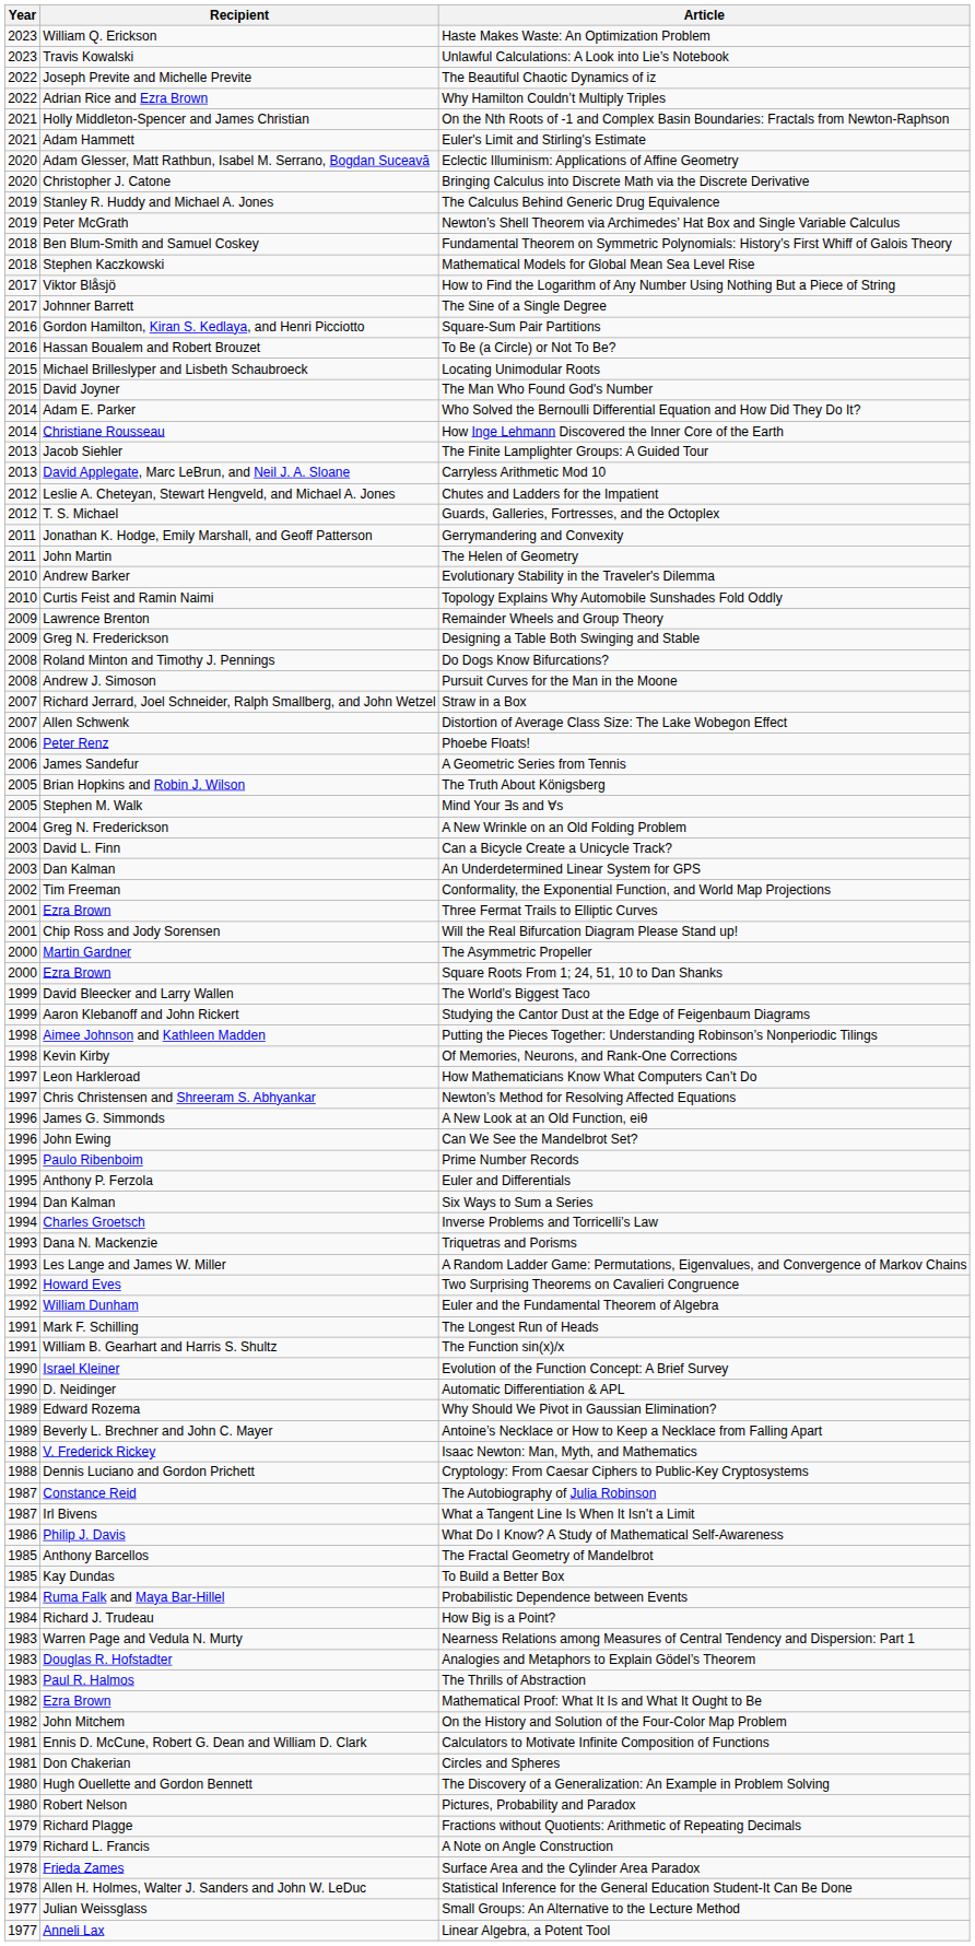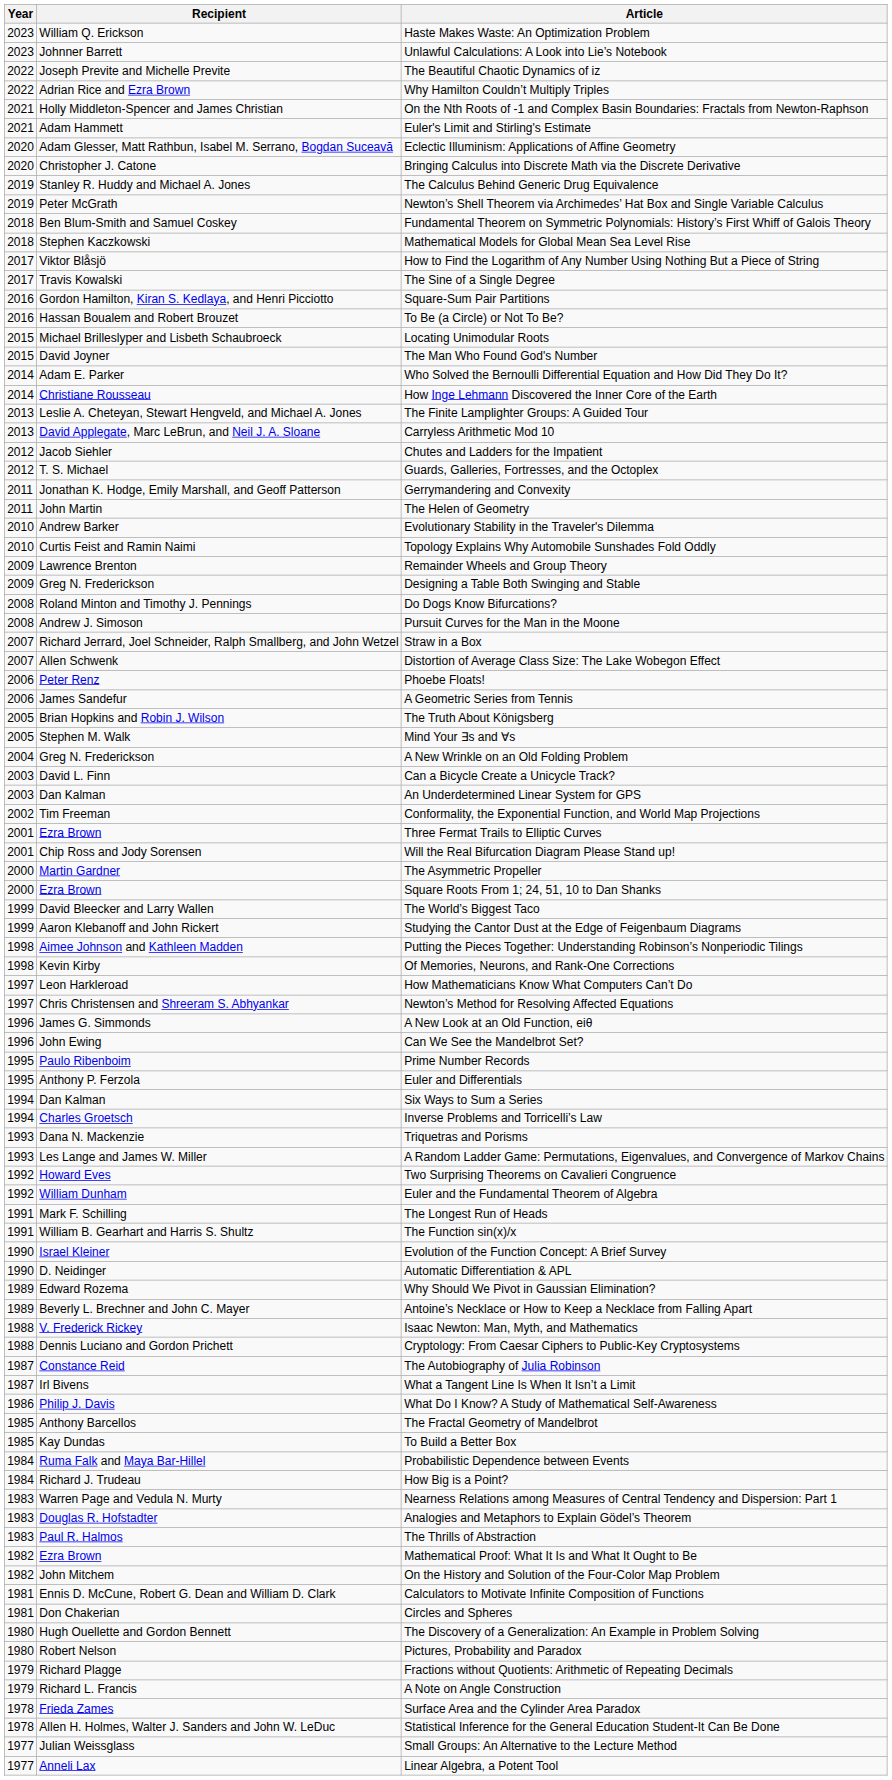Unlawful Calculations: A Look into Lie’s Notebook | Recipient: Travis Kowalski -> Johnner Barrett
The Sine of a Single Degree | Recipient: Johnner Barrett -> Travis Kowalski
The Finite Lamplighter Groups: A Guided Tour | Recipient: Jacob Siehler -> Leslie A. Cheteyan, Stewart Hengveld, and Michael A. Jones
Chutes and Ladders for the Impatient | Recipient: Leslie A. Cheteyan, Stewart Hengveld, and Michael A. Jones -> Jacob Siehler
